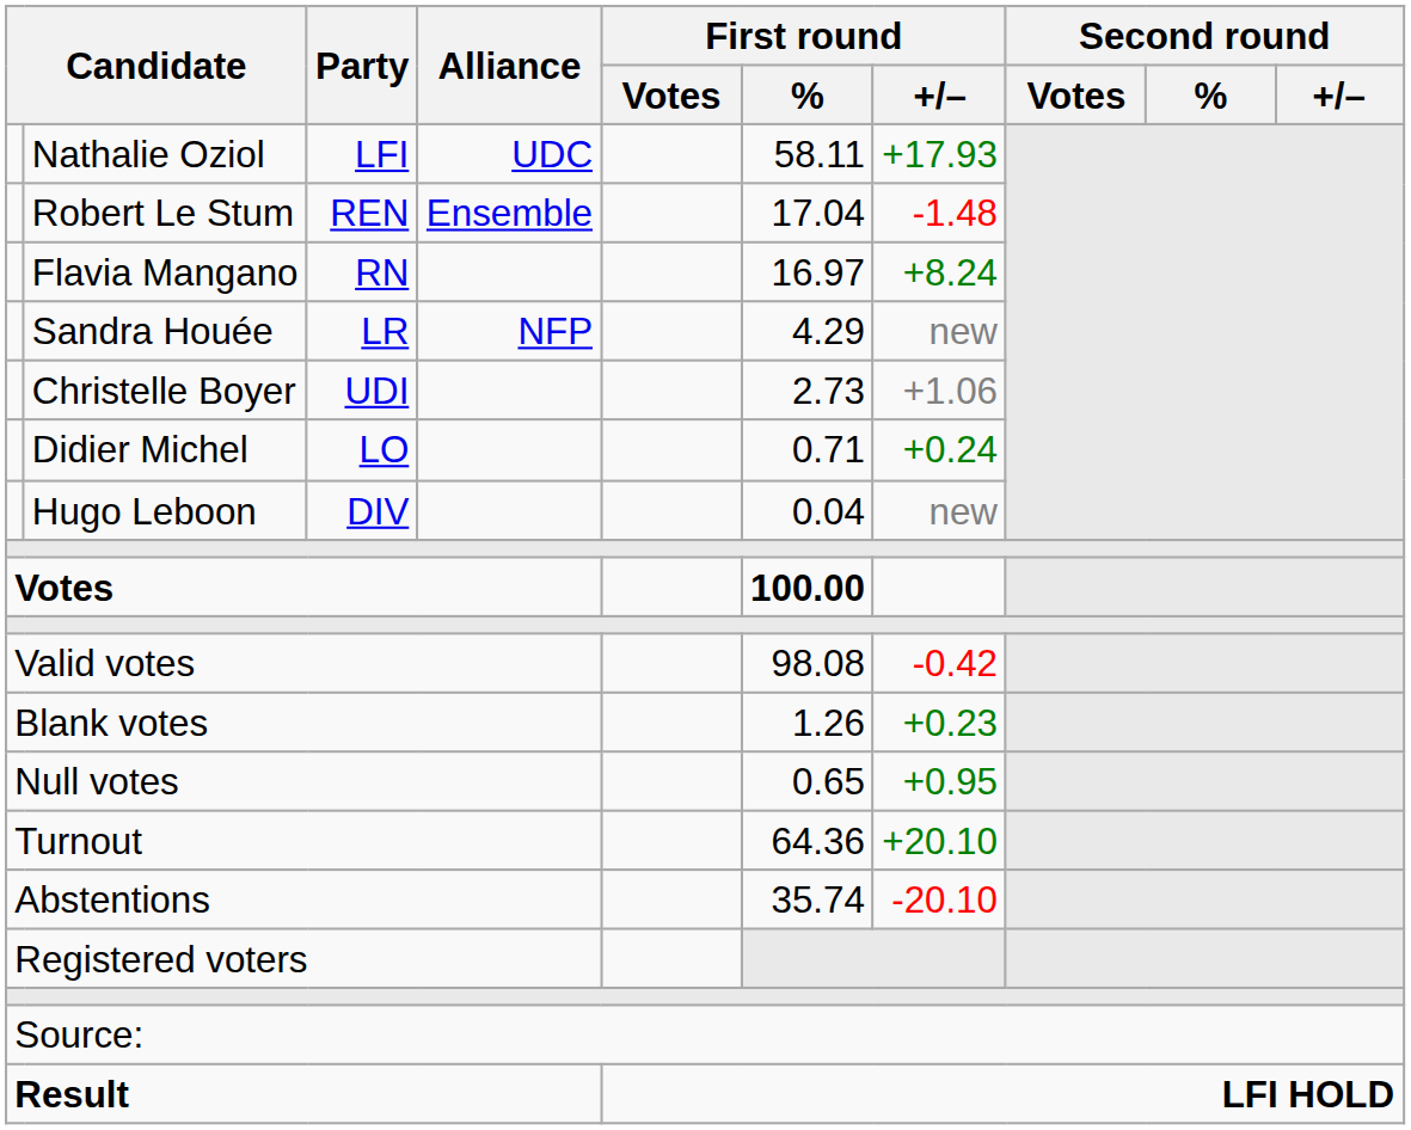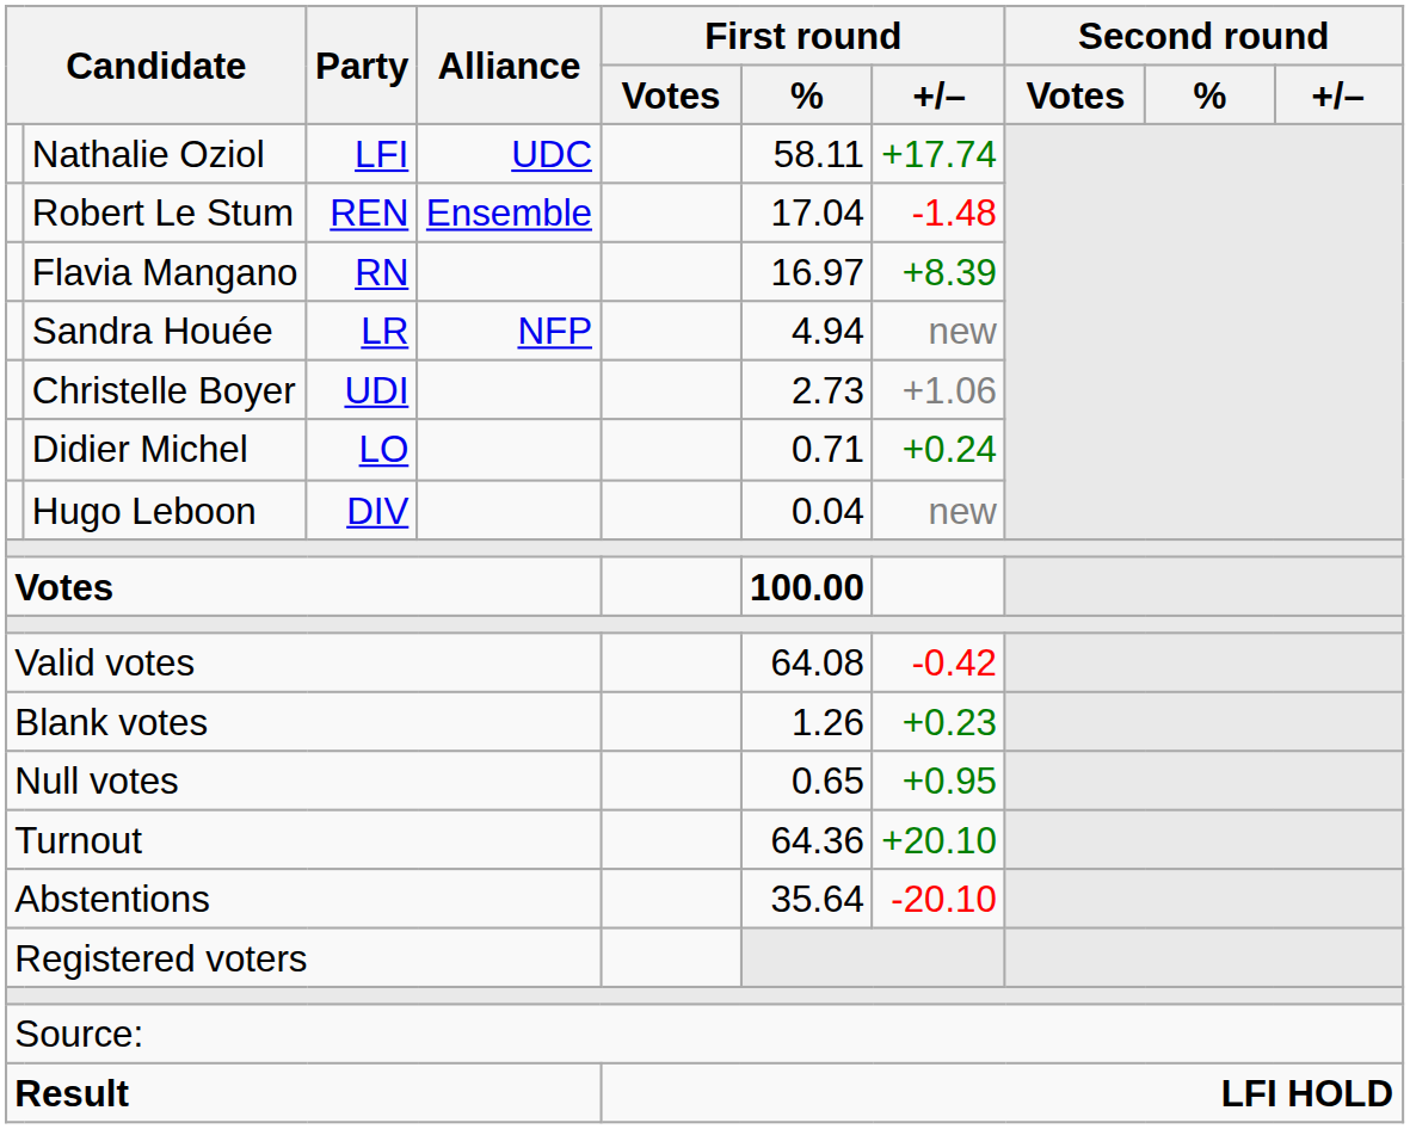Nathalie Oziol | First round / +/–: +17.93 -> +17.74
Flavia Mangano | First round / +/–: +8.24 -> +8.39
Sandra Houée | First round / %: 4.29 -> 4.94
Valid votes | First round / %: 98.08 -> 64.08
Abstentions | First round / %: 35.74 -> 35.64
